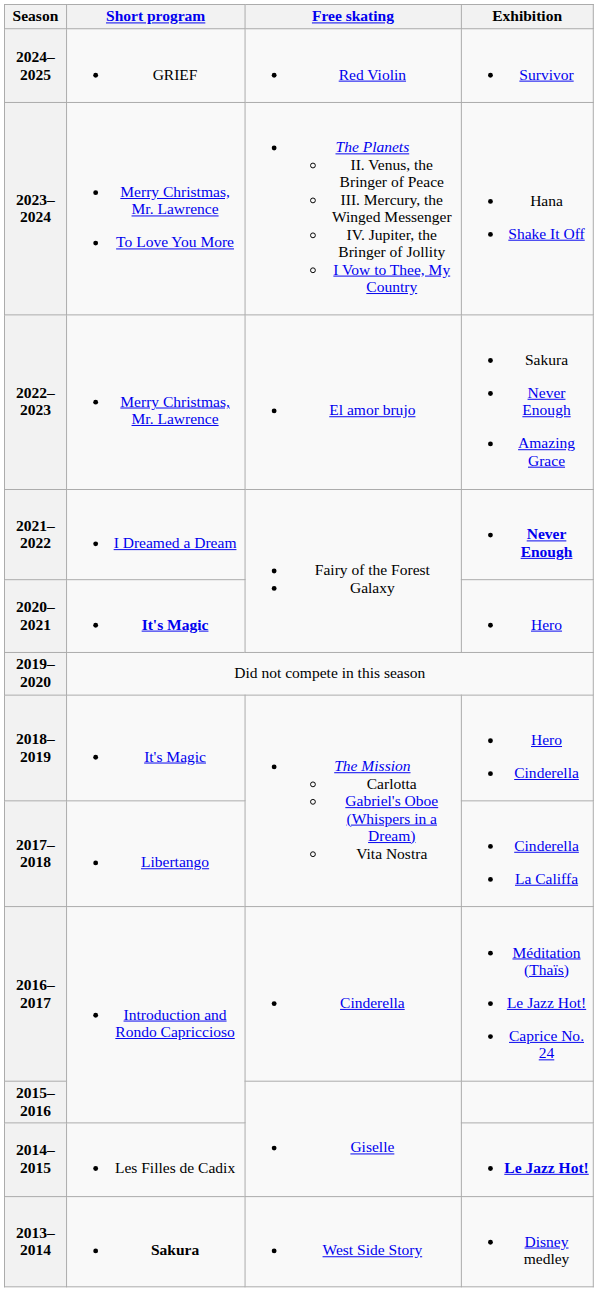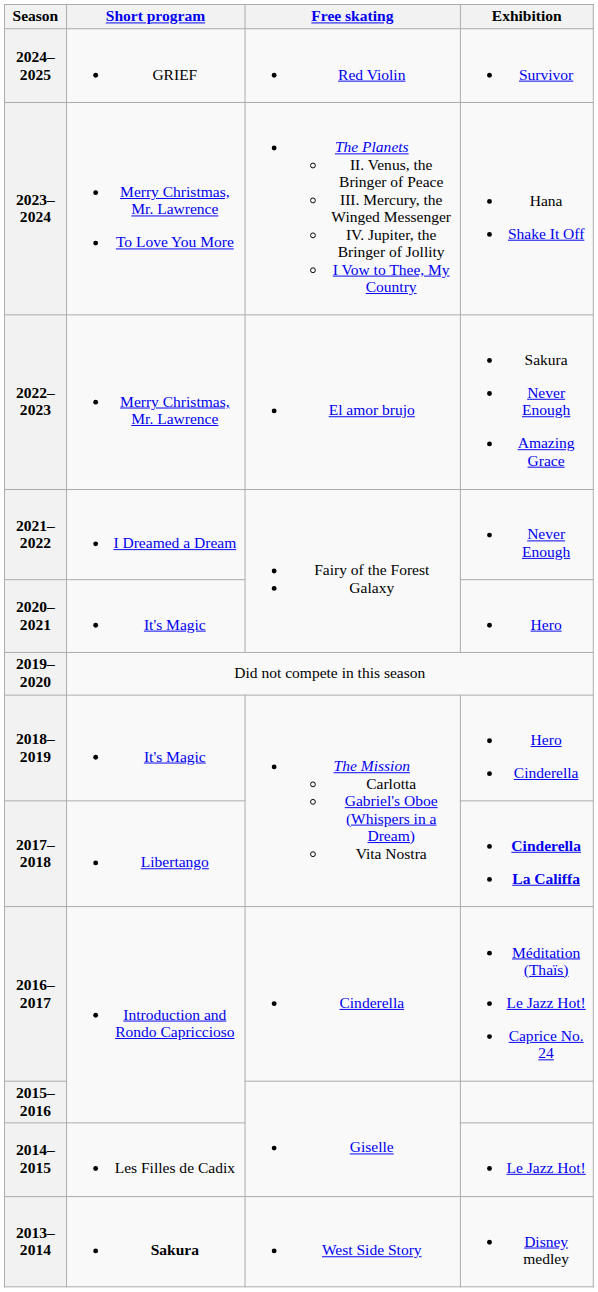2021–2022 | Exhibition: bold -> normal
2020–2021 | Short program: bold -> normal
2017–2018 | Exhibition: normal -> bold
2014–2015 | Exhibition: bold -> normal
